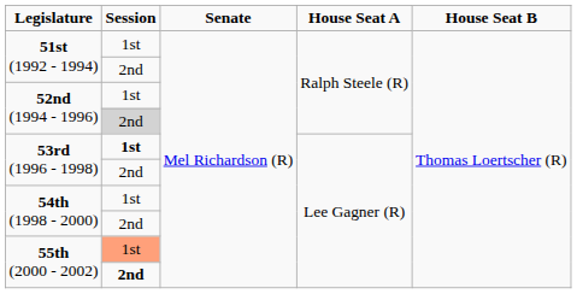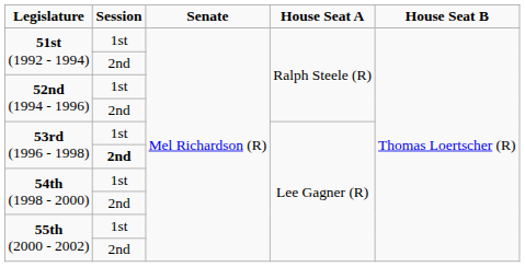52nd (1994 - 1996) / 2nd | Session: lightgrey background -> no background
53rd (1996 - 1998) / 1st | Session: bold -> normal
53rd (1996 - 1998) / 2nd | Session: normal -> bold
55th (2000 - 2002) / 1st | Session: lightsalmon background -> no background
55th (2000 - 2002) / 2nd | Session: bold -> normal
